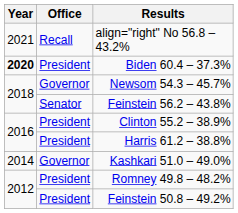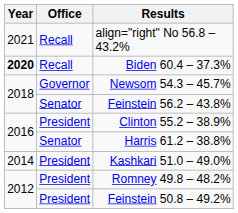Biden 60.4 – 37.3% | Office: President -> Recall
Harris 61.2 – 38.8% | Office: President -> Senator
Kashkari 51.0 – 49.0% | Office: Governor -> President
